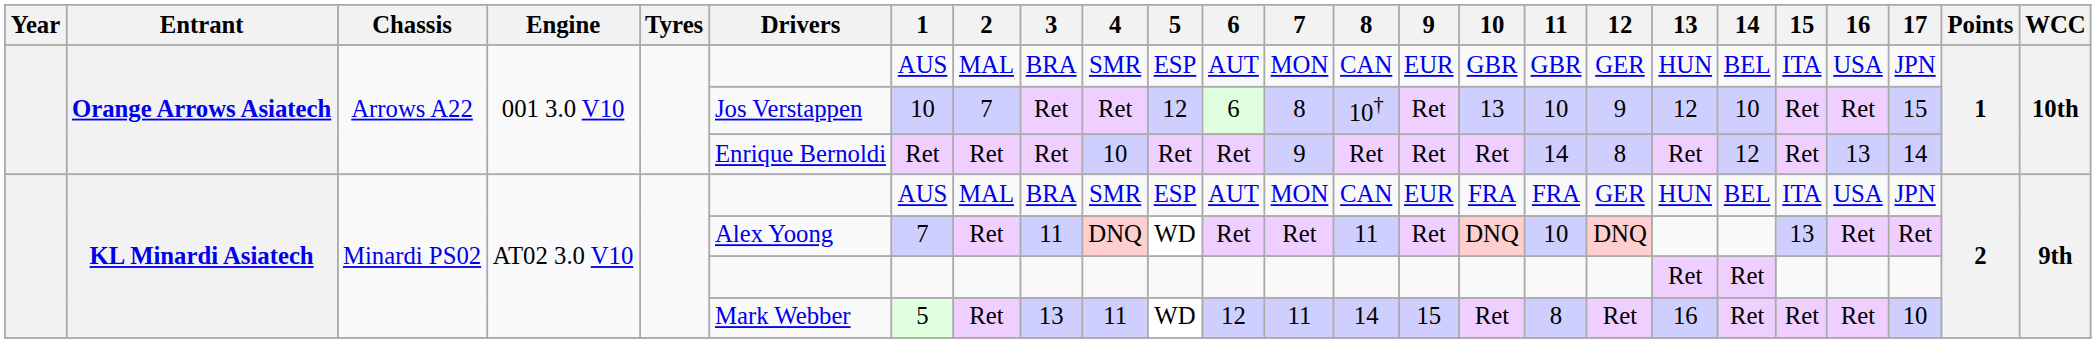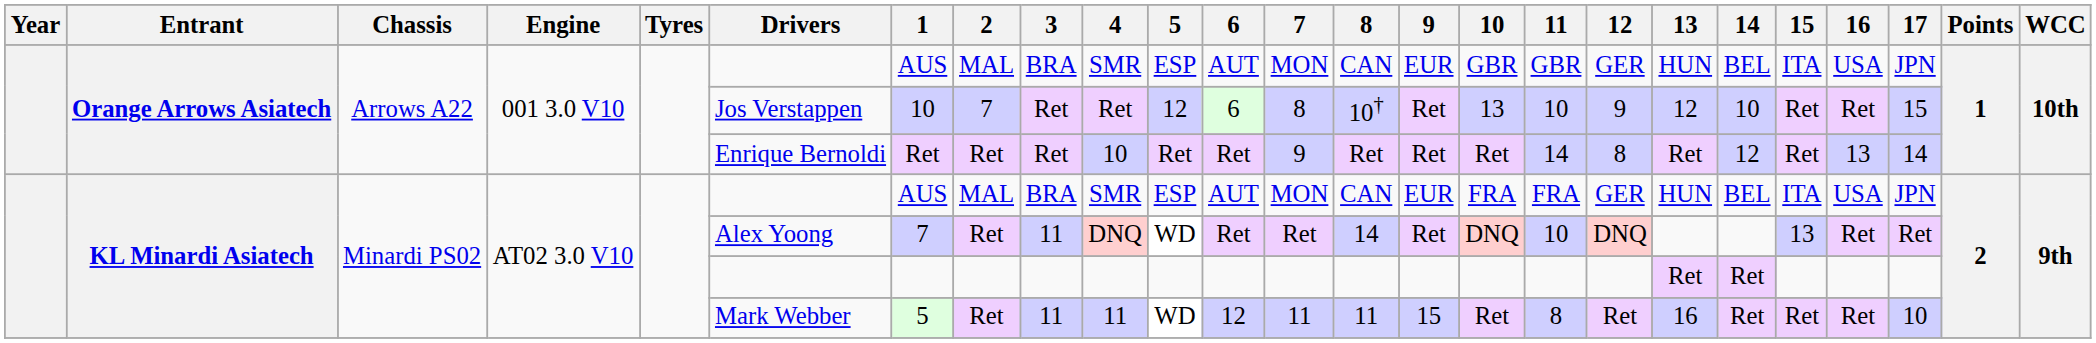row 6 | 8: 11 -> 14
row 8 | 3: 13 -> 11
row 8 | 8: 14 -> 11
